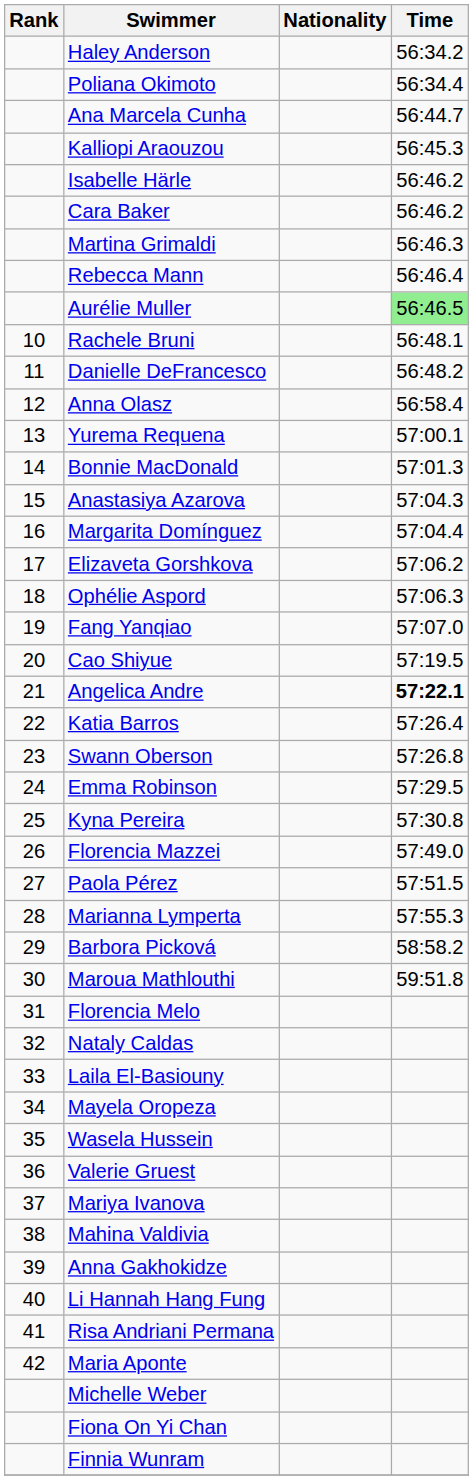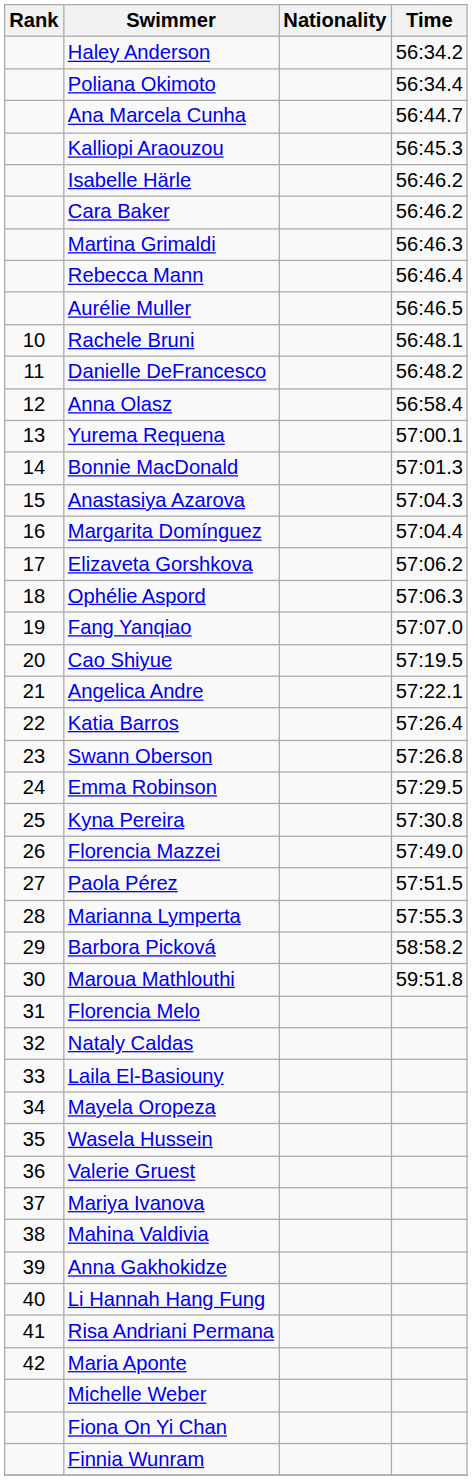Aurélie Muller | Time: lightgreen background -> no background
Angelica Andre | Time: bold -> normal
